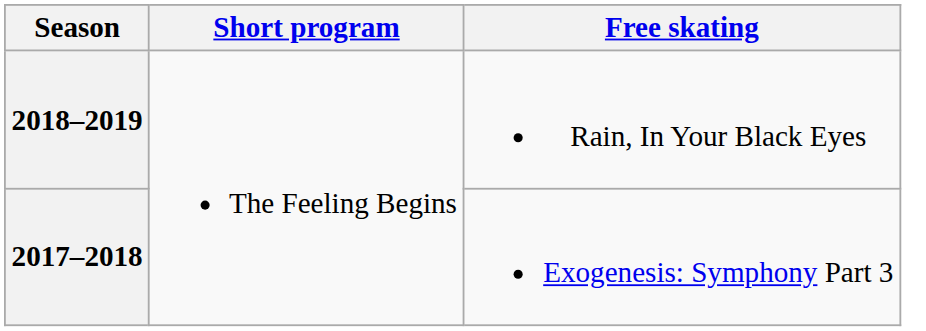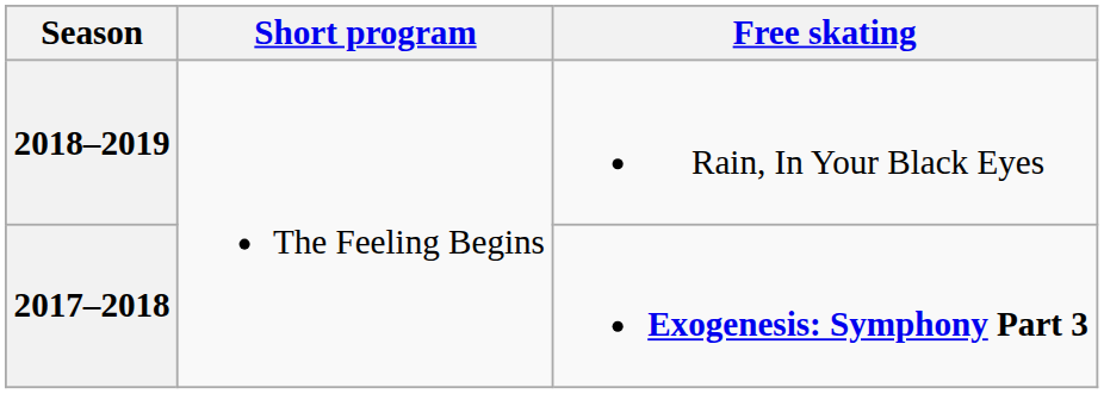2017–2018 | Free skating: normal -> bold
